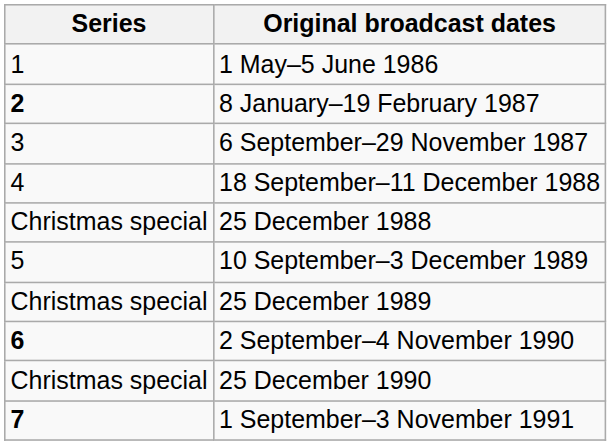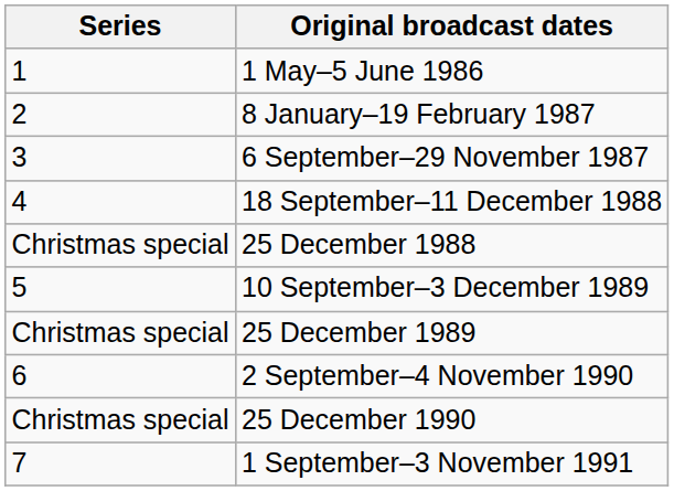8 January–19 February 1987 | Series: bold -> normal
2 September–4 November 1990 | Series: bold -> normal
1 September–3 November 1991 | Series: bold -> normal
